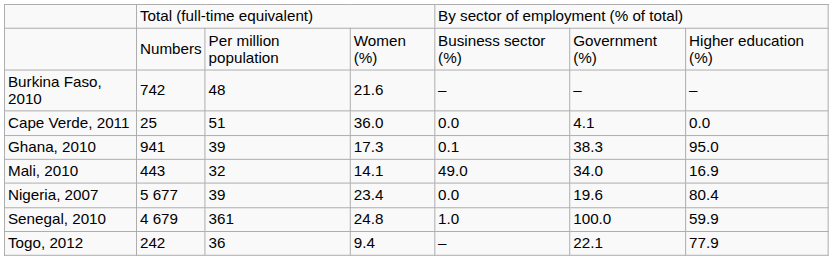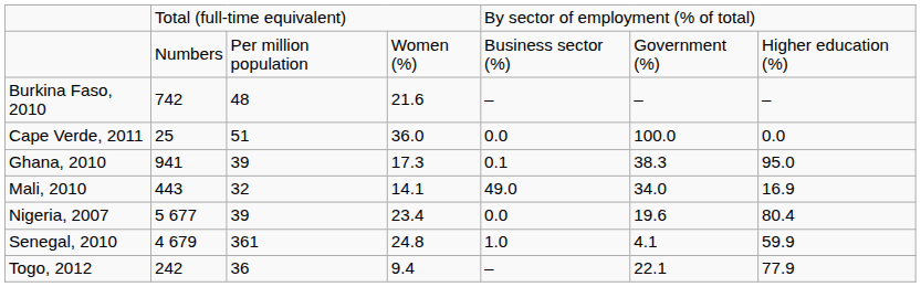Cape Verde, 2011 | column 6: 4.1 -> 100.0
Senegal, 2010 | column 6: 100.0 -> 4.1
